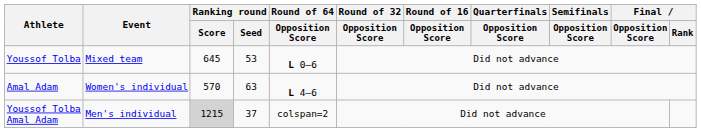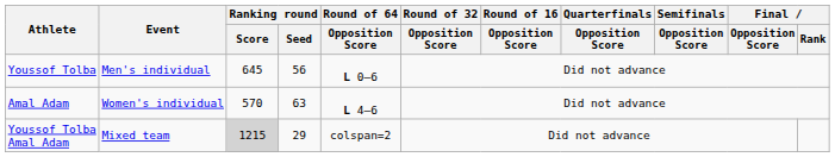Youssof Tolba | Event: Mixed team -> Men's individual
Youssof Tolba | Ranking round / Seed: 53 -> 56
Youssof Tolba Amal Adam | Event: Men's individual -> Mixed team
Youssof Tolba Amal Adam | Ranking round / Seed: 37 -> 29
